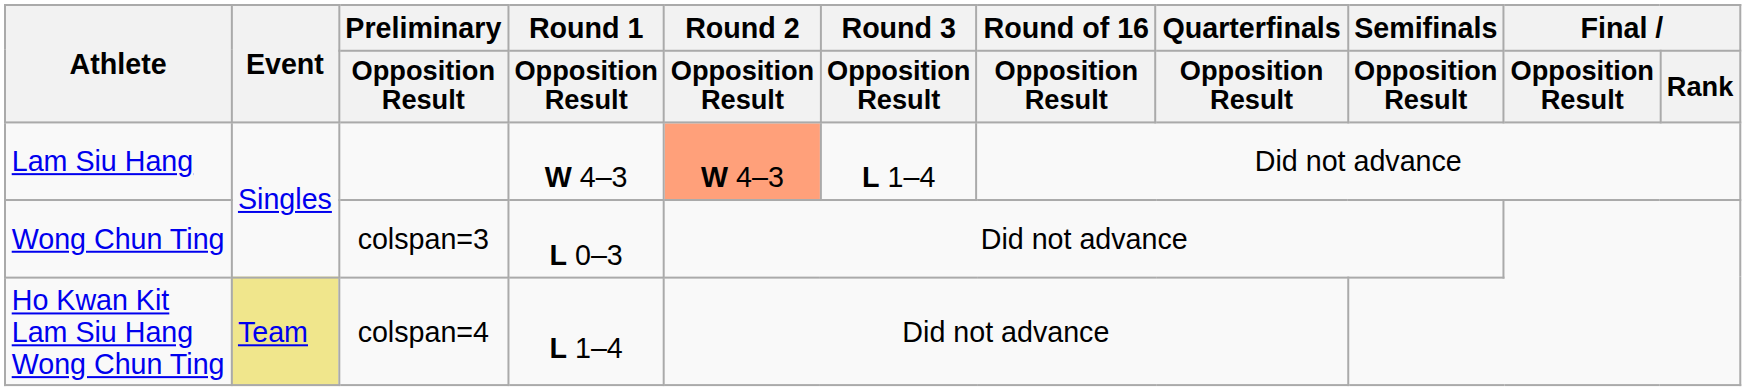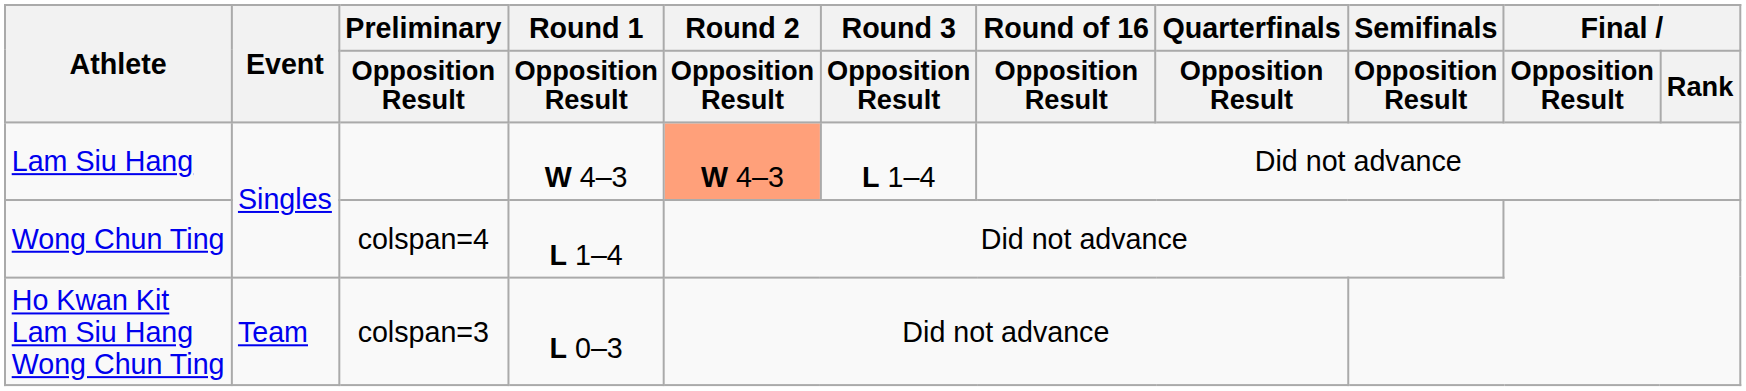Wong Chun Ting | Preliminary / Opposition Result: colspan=3 -> colspan=4
Wong Chun Ting | Round 1 / Opposition Result: L 0–3 -> L 1–4
Ho Kwan Kit Lam Siu Hang Wong Chun Ting | Event: khaki background -> no background
Ho Kwan Kit Lam Siu Hang Wong Chun Ting | Preliminary / Opposition Result: colspan=4 -> colspan=3
Ho Kwan Kit Lam Siu Hang Wong Chun Ting | Round 1 / Opposition Result: L 1–4 -> L 0–3
